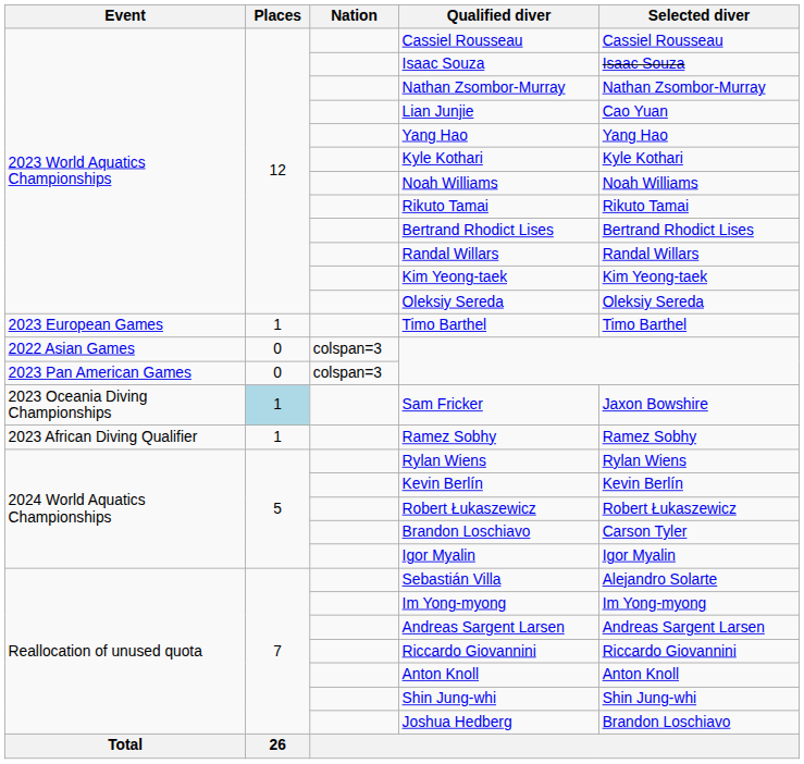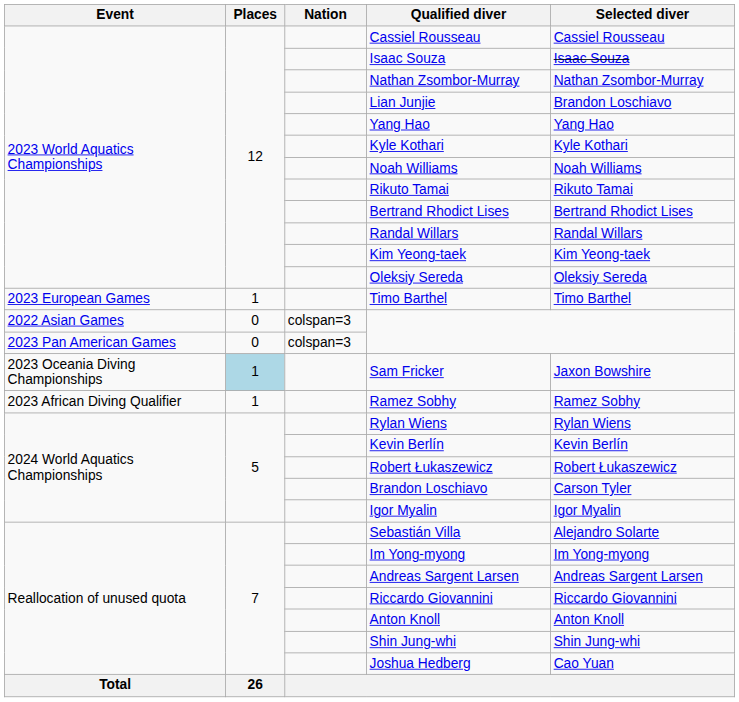Lian Junjie | Selected diver: Cao Yuan -> Brandon Loschiavo
Joshua Hedberg | Selected diver: Brandon Loschiavo -> Cao Yuan
